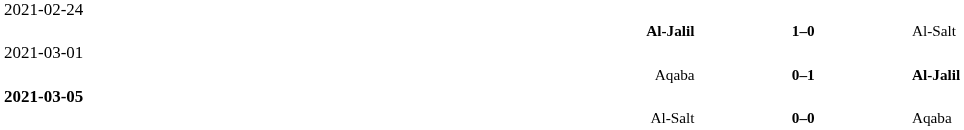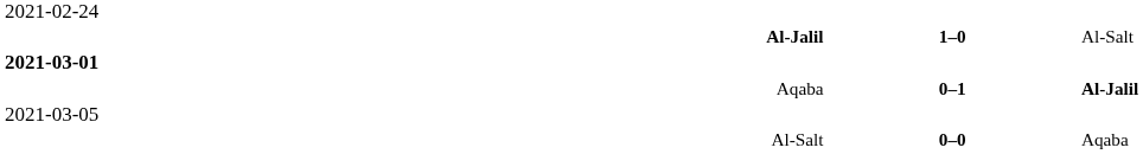2021-03-01 | column 1: normal -> bold
2021-03-05 | column 1: bold -> normal
